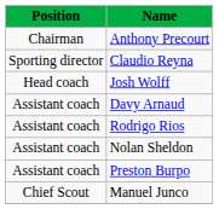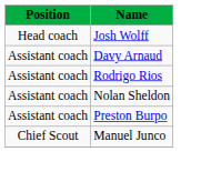- row: Chairman | Anthony Precourt
- row: Sporting director | Claudio Reyna
